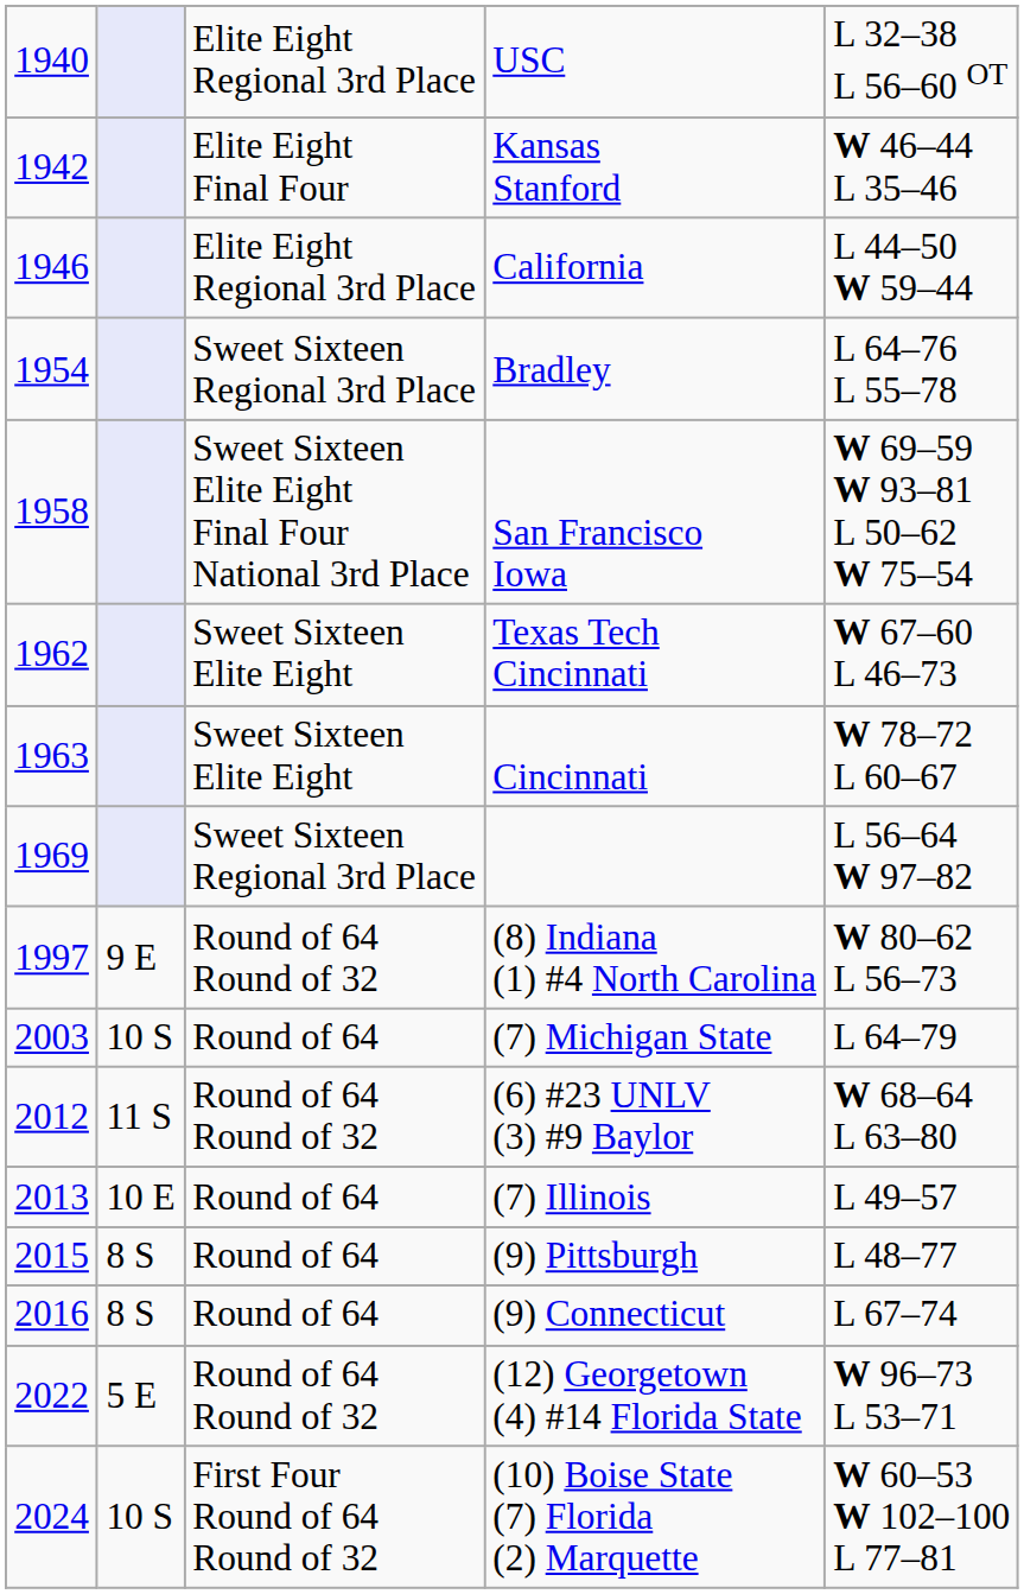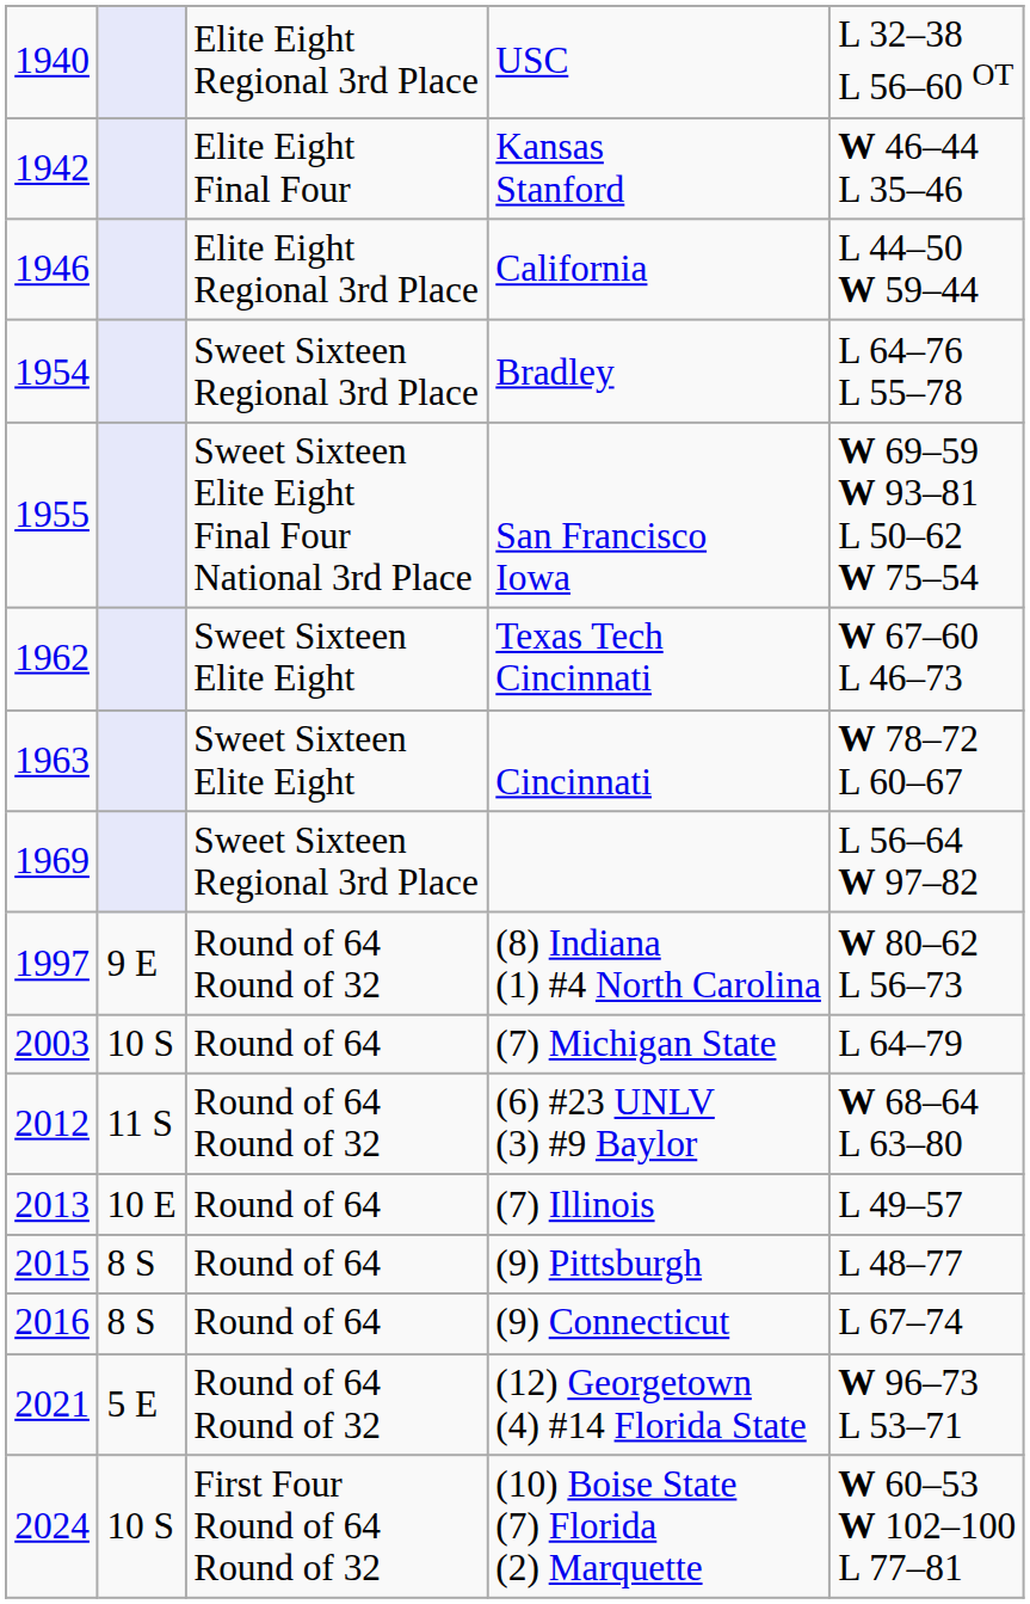San Francisco Iowa | column 1: 1958 -> 1955
(12) Georgetown (4) #14 Florida State | column 1: 2022 -> 2021
